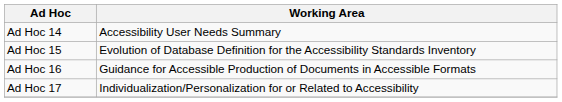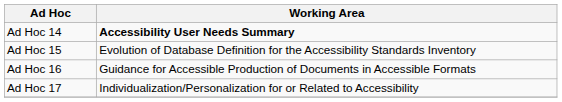Ad Hoc 14 | Working Area: normal -> bold
